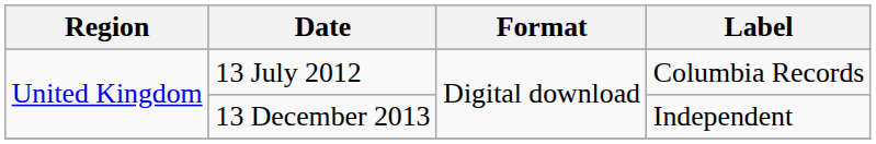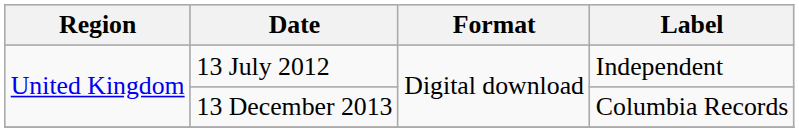13 July 2012 | Label: Columbia Records -> Independent
13 December 2013 | Label: Independent -> Columbia Records
